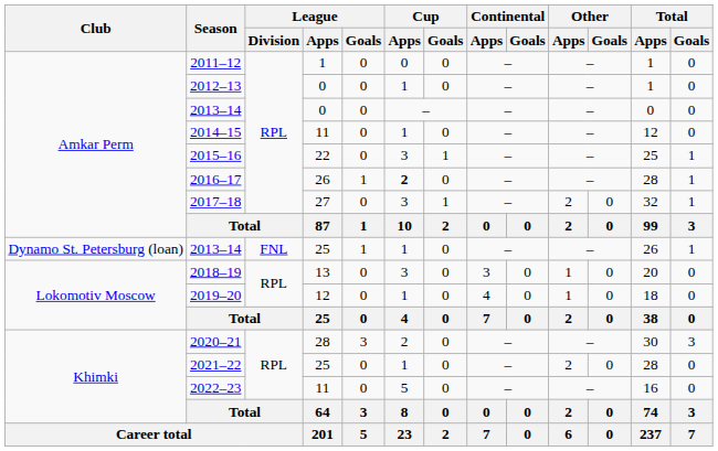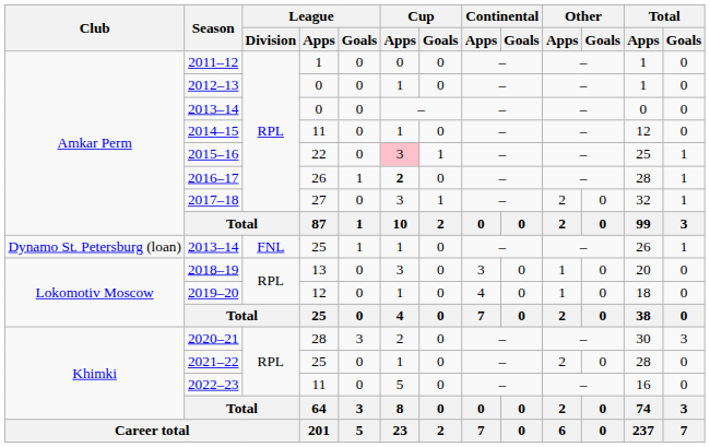2015–16 | Cup / Apps: no background -> pink background
